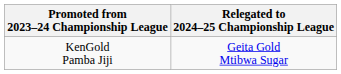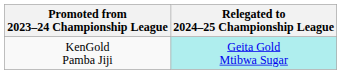KenGold Pamba Jiji | Relegated to 2024–25 Championship League: no background -> paleturquoise background
